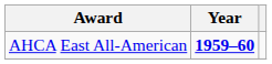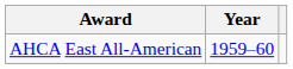row 2 | Year: bold -> normal
